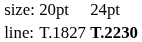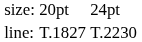line: | column 3: bold -> normal
